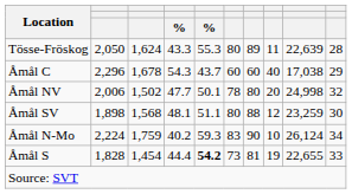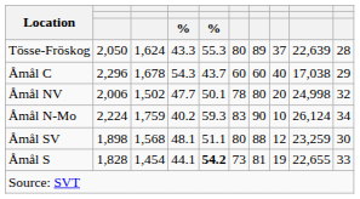Tösse-Fröskog | column 8: 11 -> 37
rows swapped: Åmål N-Mo <-> Åmål SV
Åmål S | column 4: 44.4 -> 44.1
